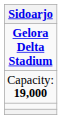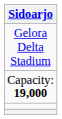row 2 | column 1: bold -> normal
